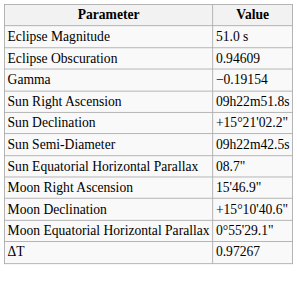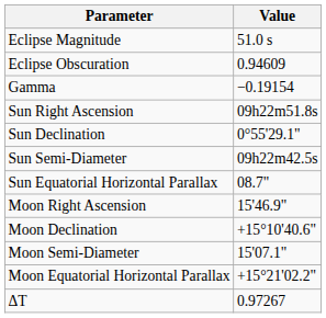Sun Declination | Value: +15°21'02.2" -> 0°55'29.1"
+ row: Moon Semi-Diameter | 15'07.1"
Moon Equatorial Horizontal Parallax | Value: 0°55'29.1" -> +15°21'02.2"
